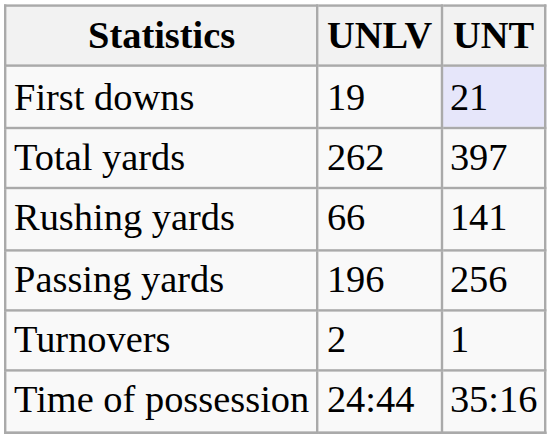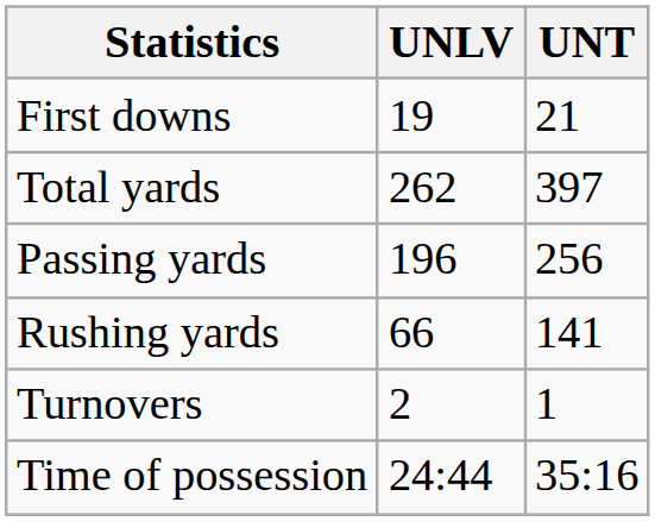First downs | UNT: lavender background -> no background
rows swapped: Rushing yards <-> Passing yards
